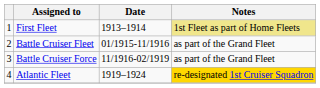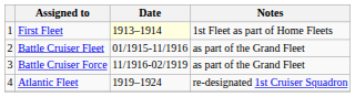First Fleet | Date: no background -> lightyellow background
First Fleet | Notes: khaki background -> no background
Atlantic Fleet | Notes: gold background -> no background
